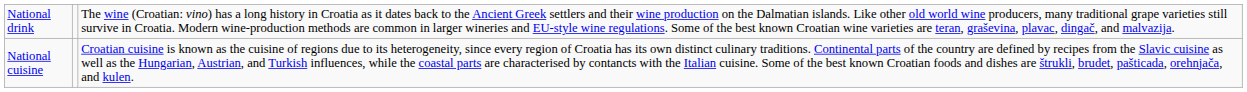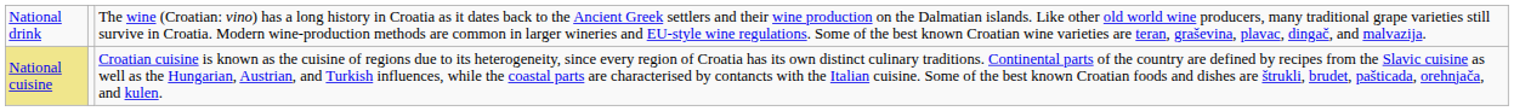National cuisine | column 1: no background -> khaki background
